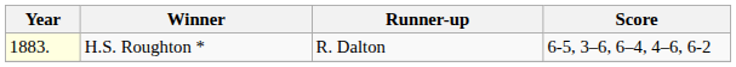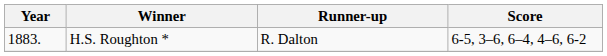H.S. Roughton * | Year: lightyellow background -> no background
